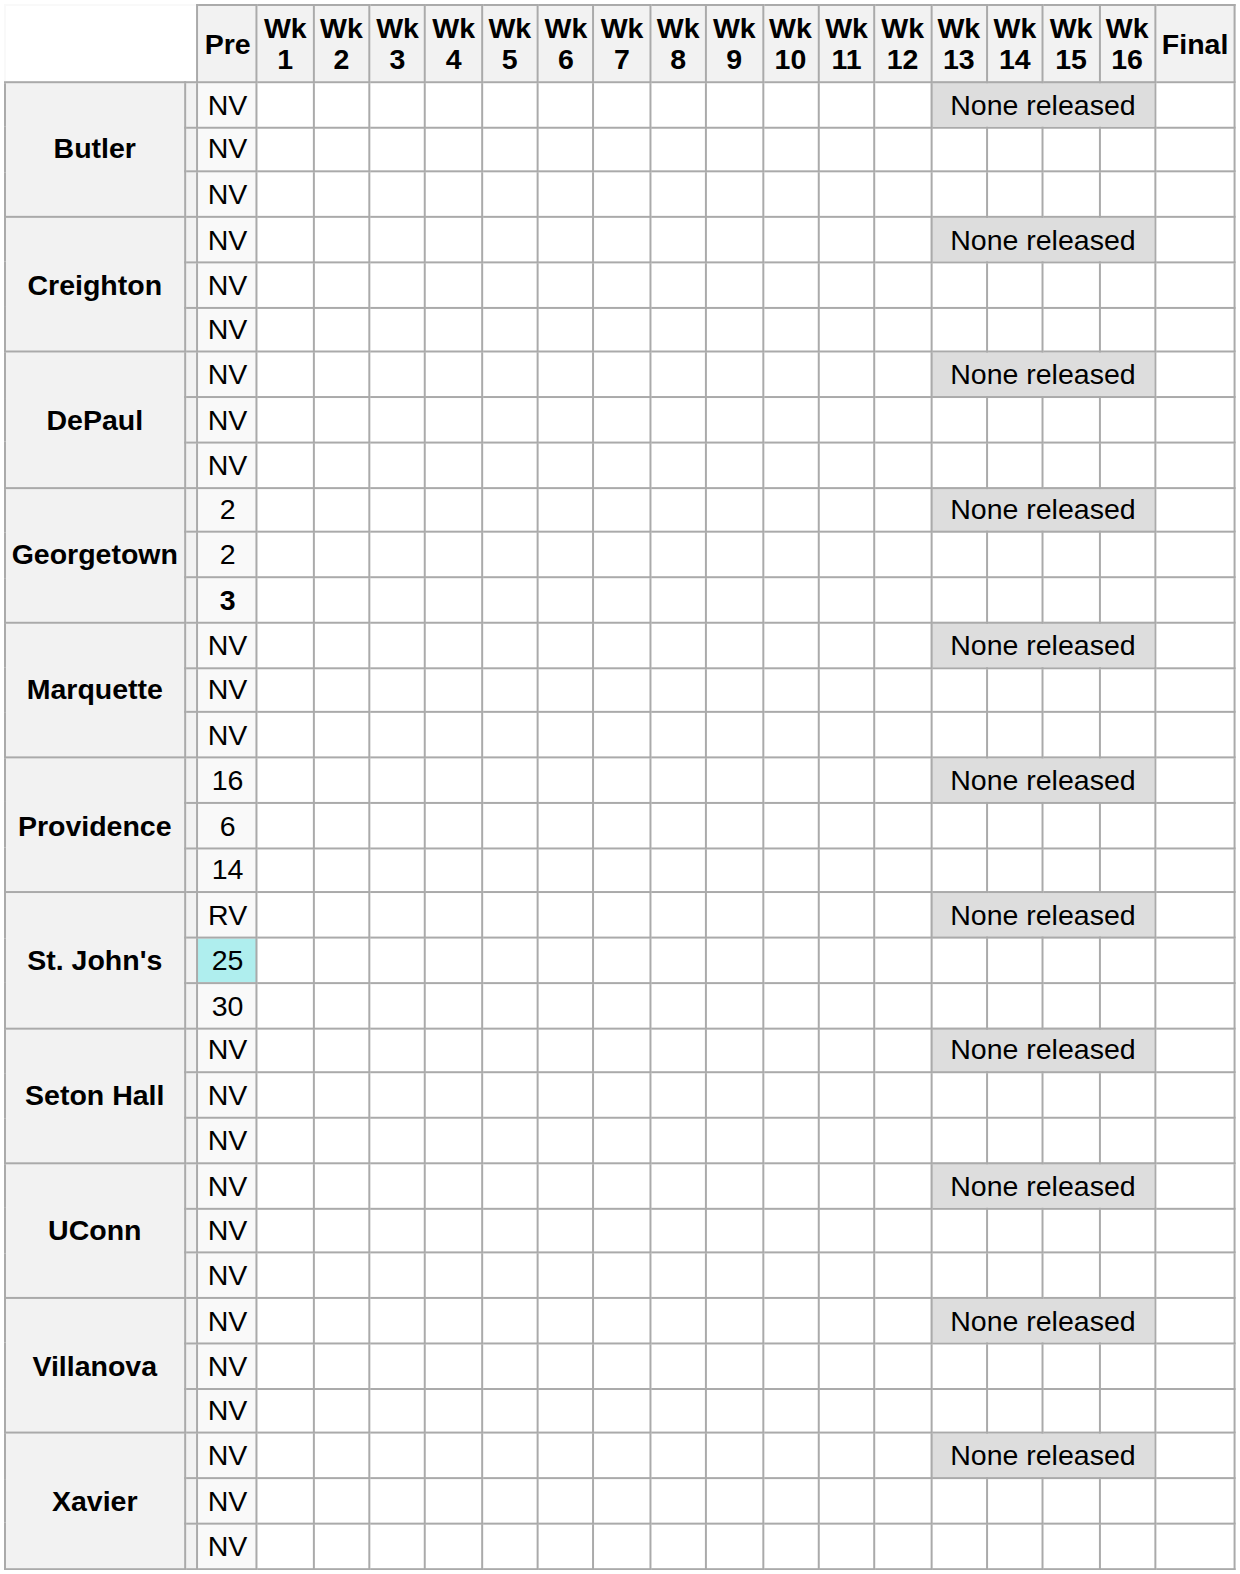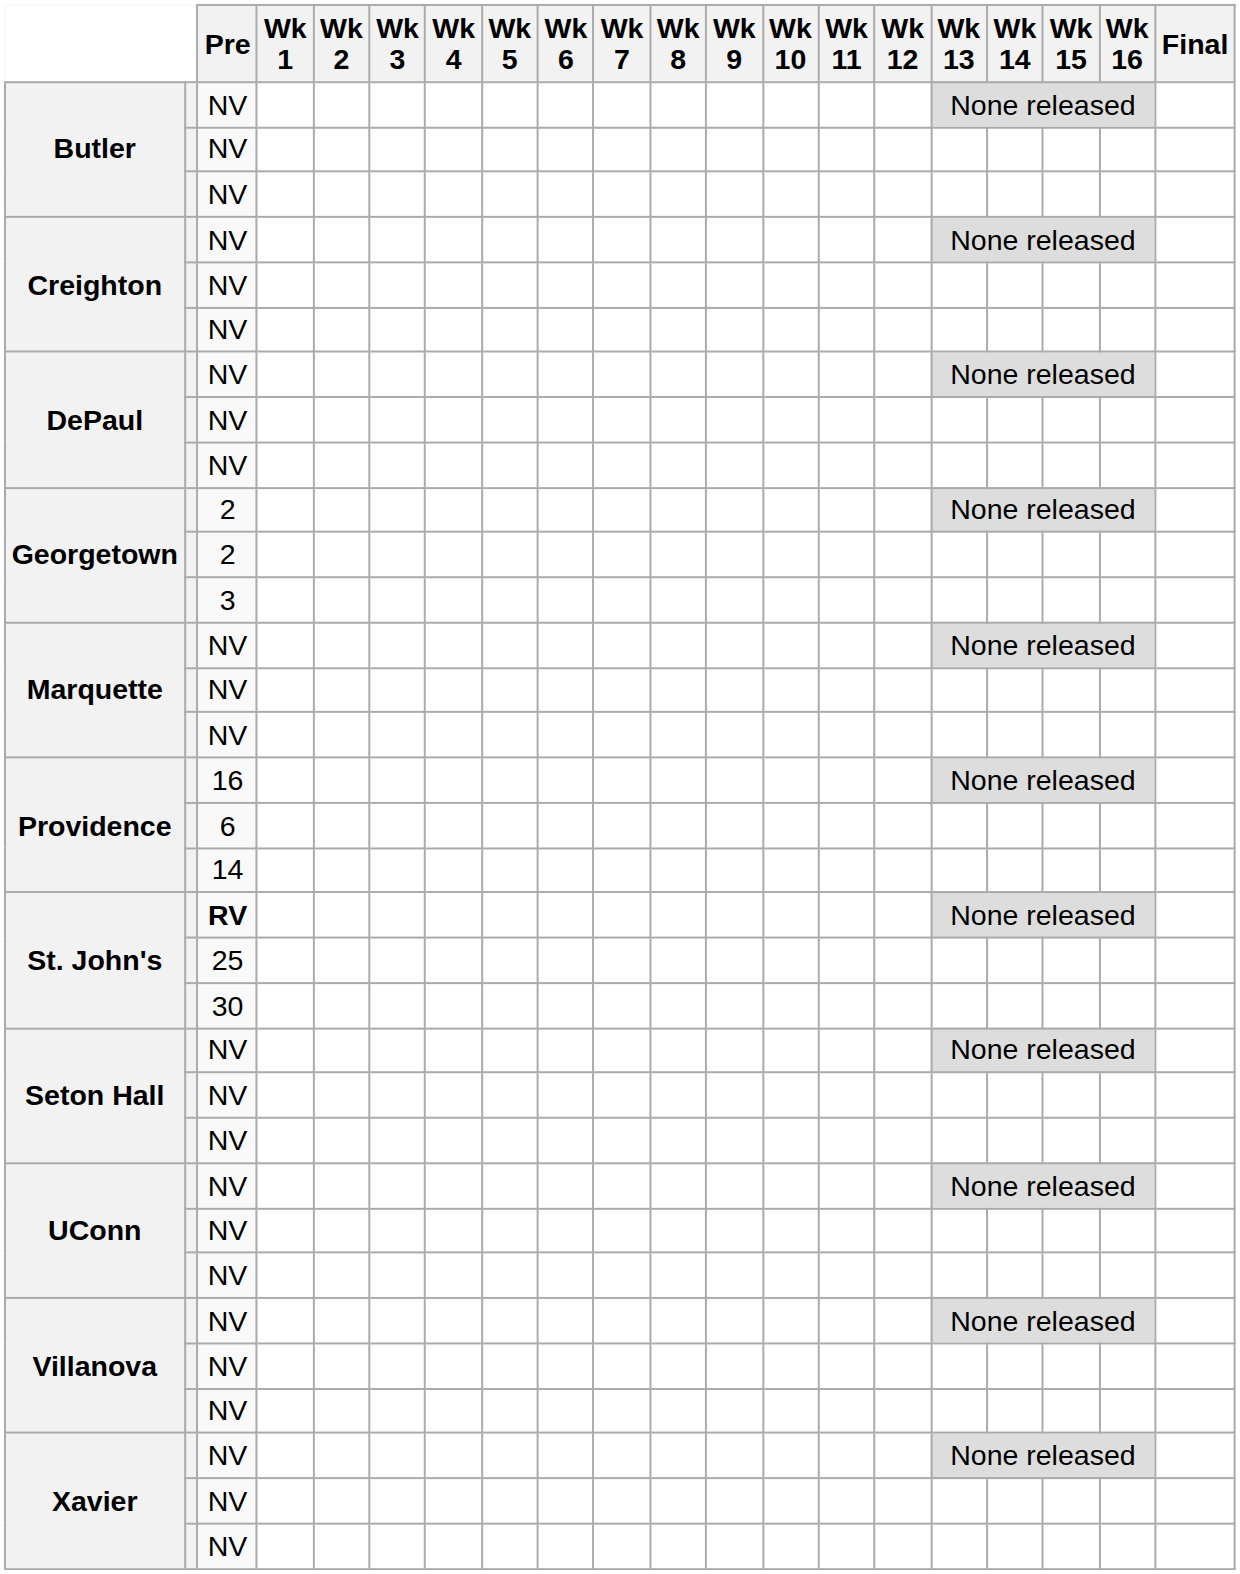Georgetown / 3 | Pre: bold -> normal
St. John's / RV | Pre: normal -> bold
St. John's / 25 | Pre: paleturquoise background -> no background
